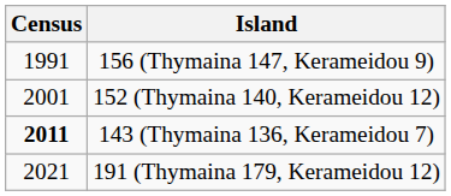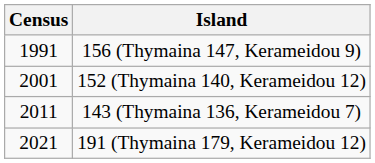143 (Thymaina 136, Kerameidou 7) | Census: bold -> normal
